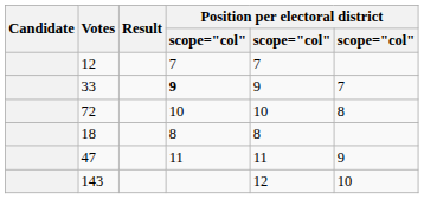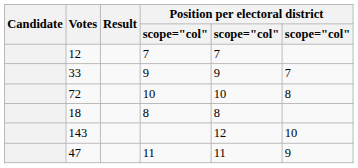33 | column 4: bold -> normal
rows swapped: 143 <-> 47
